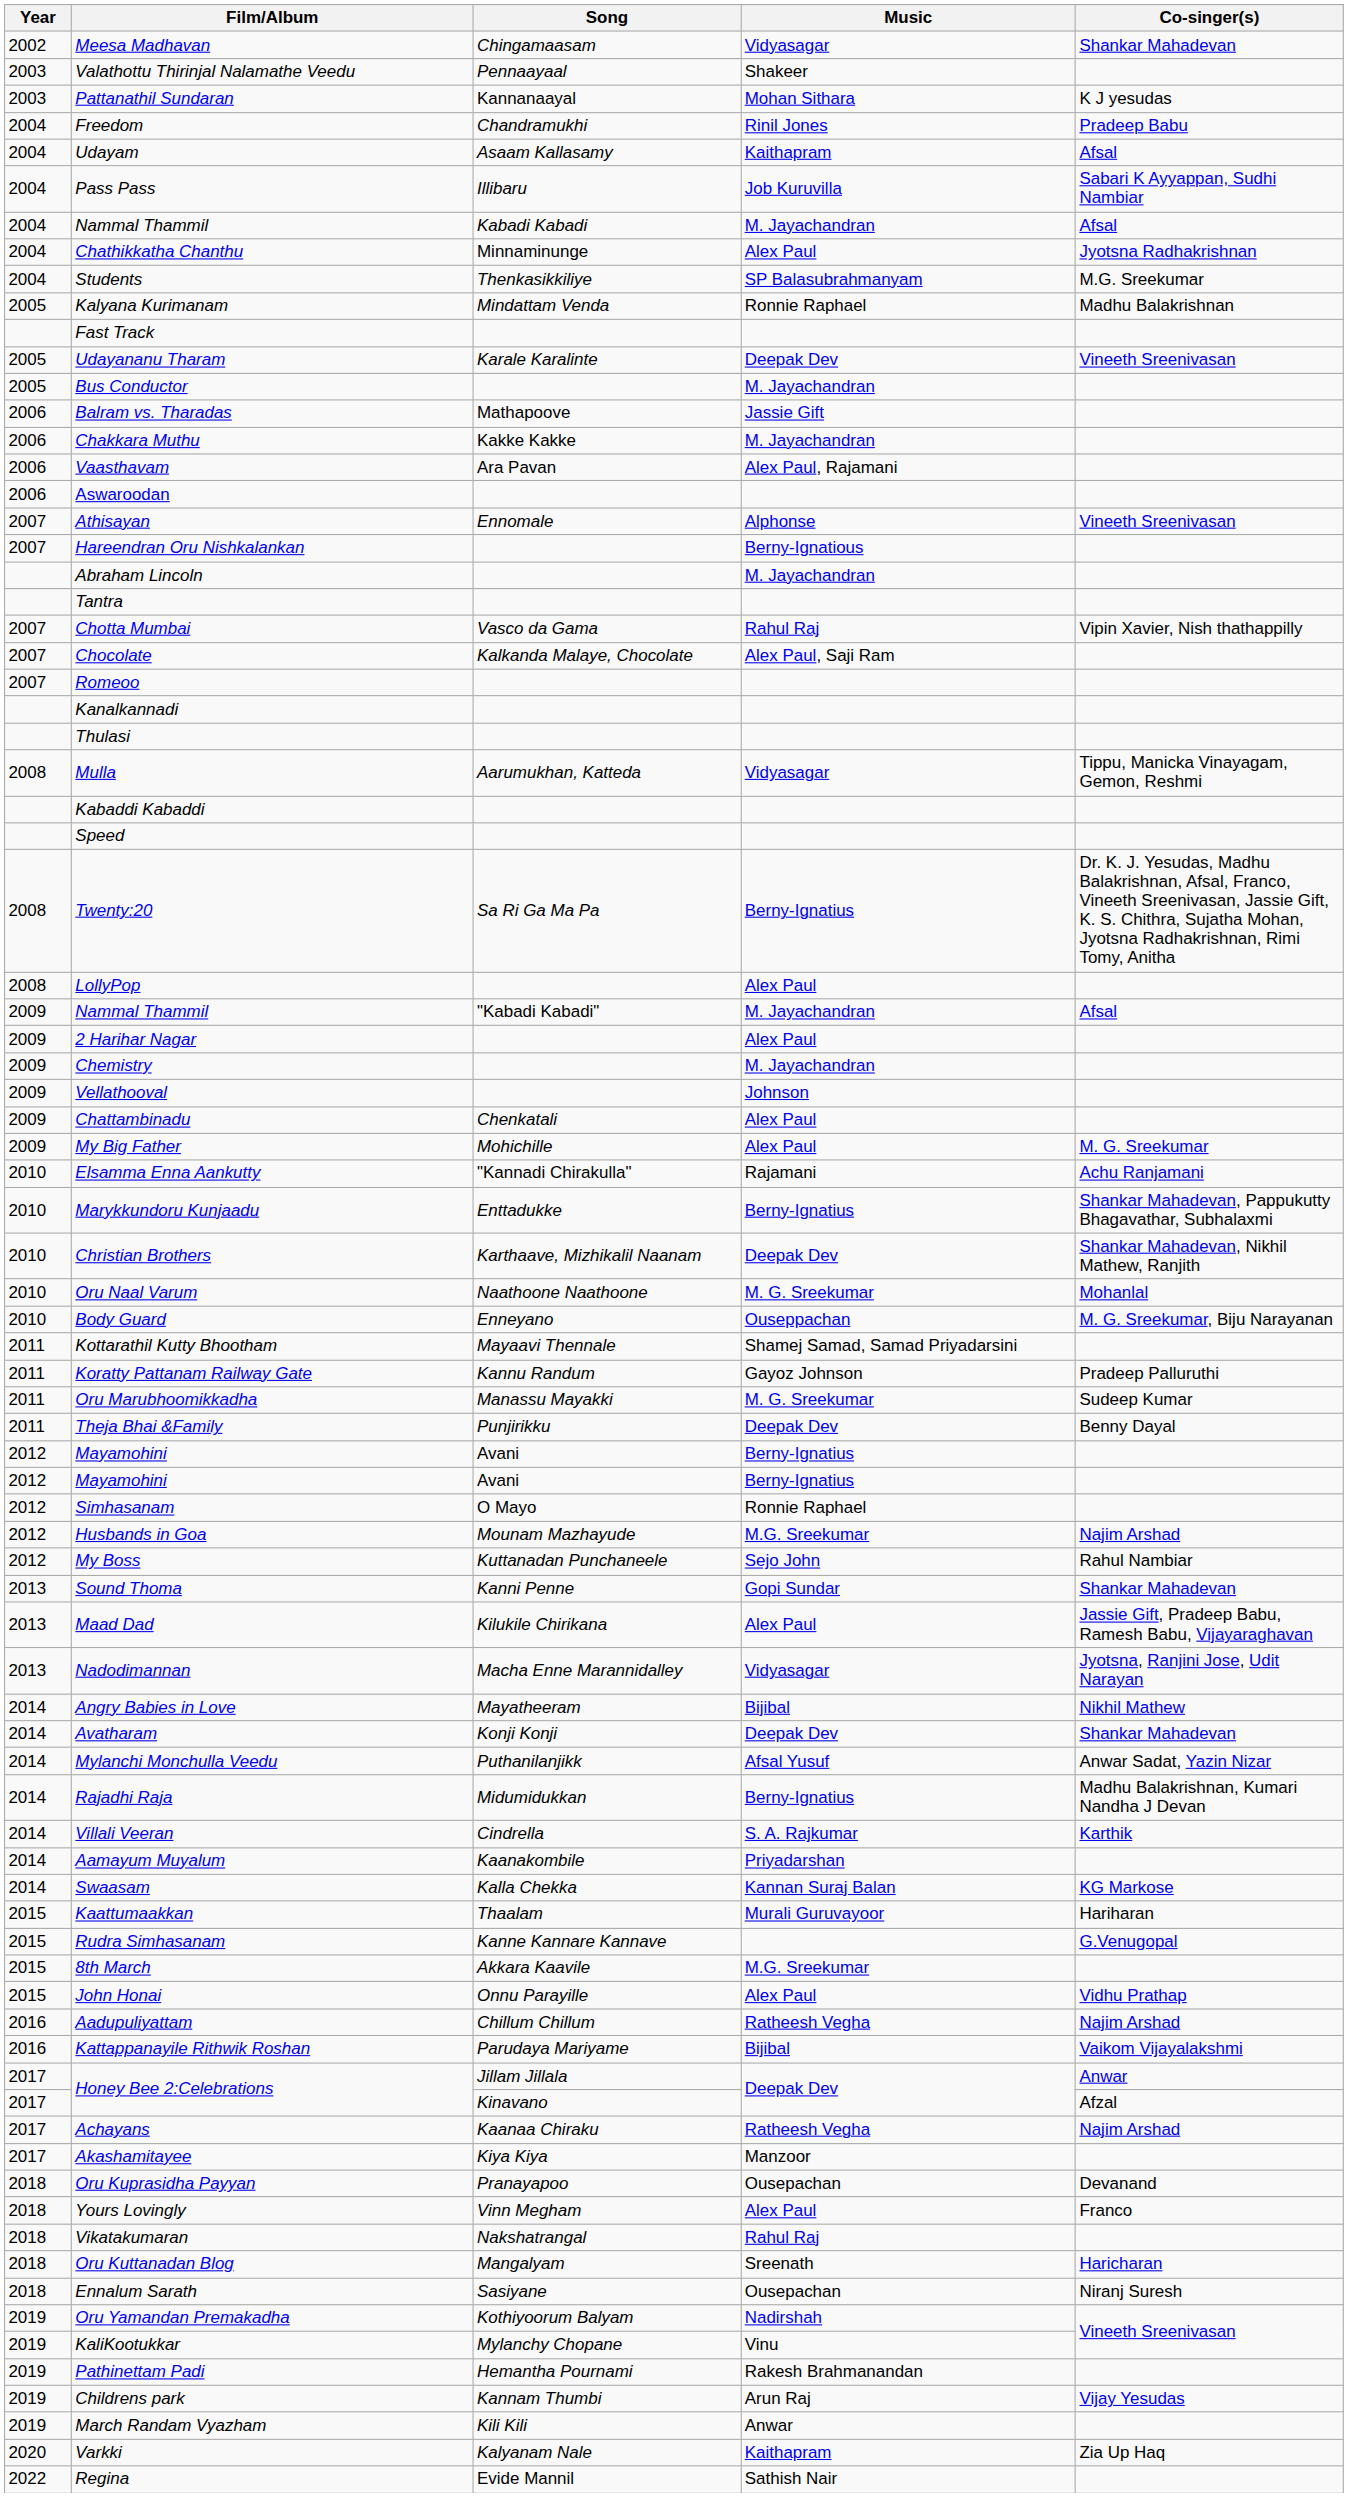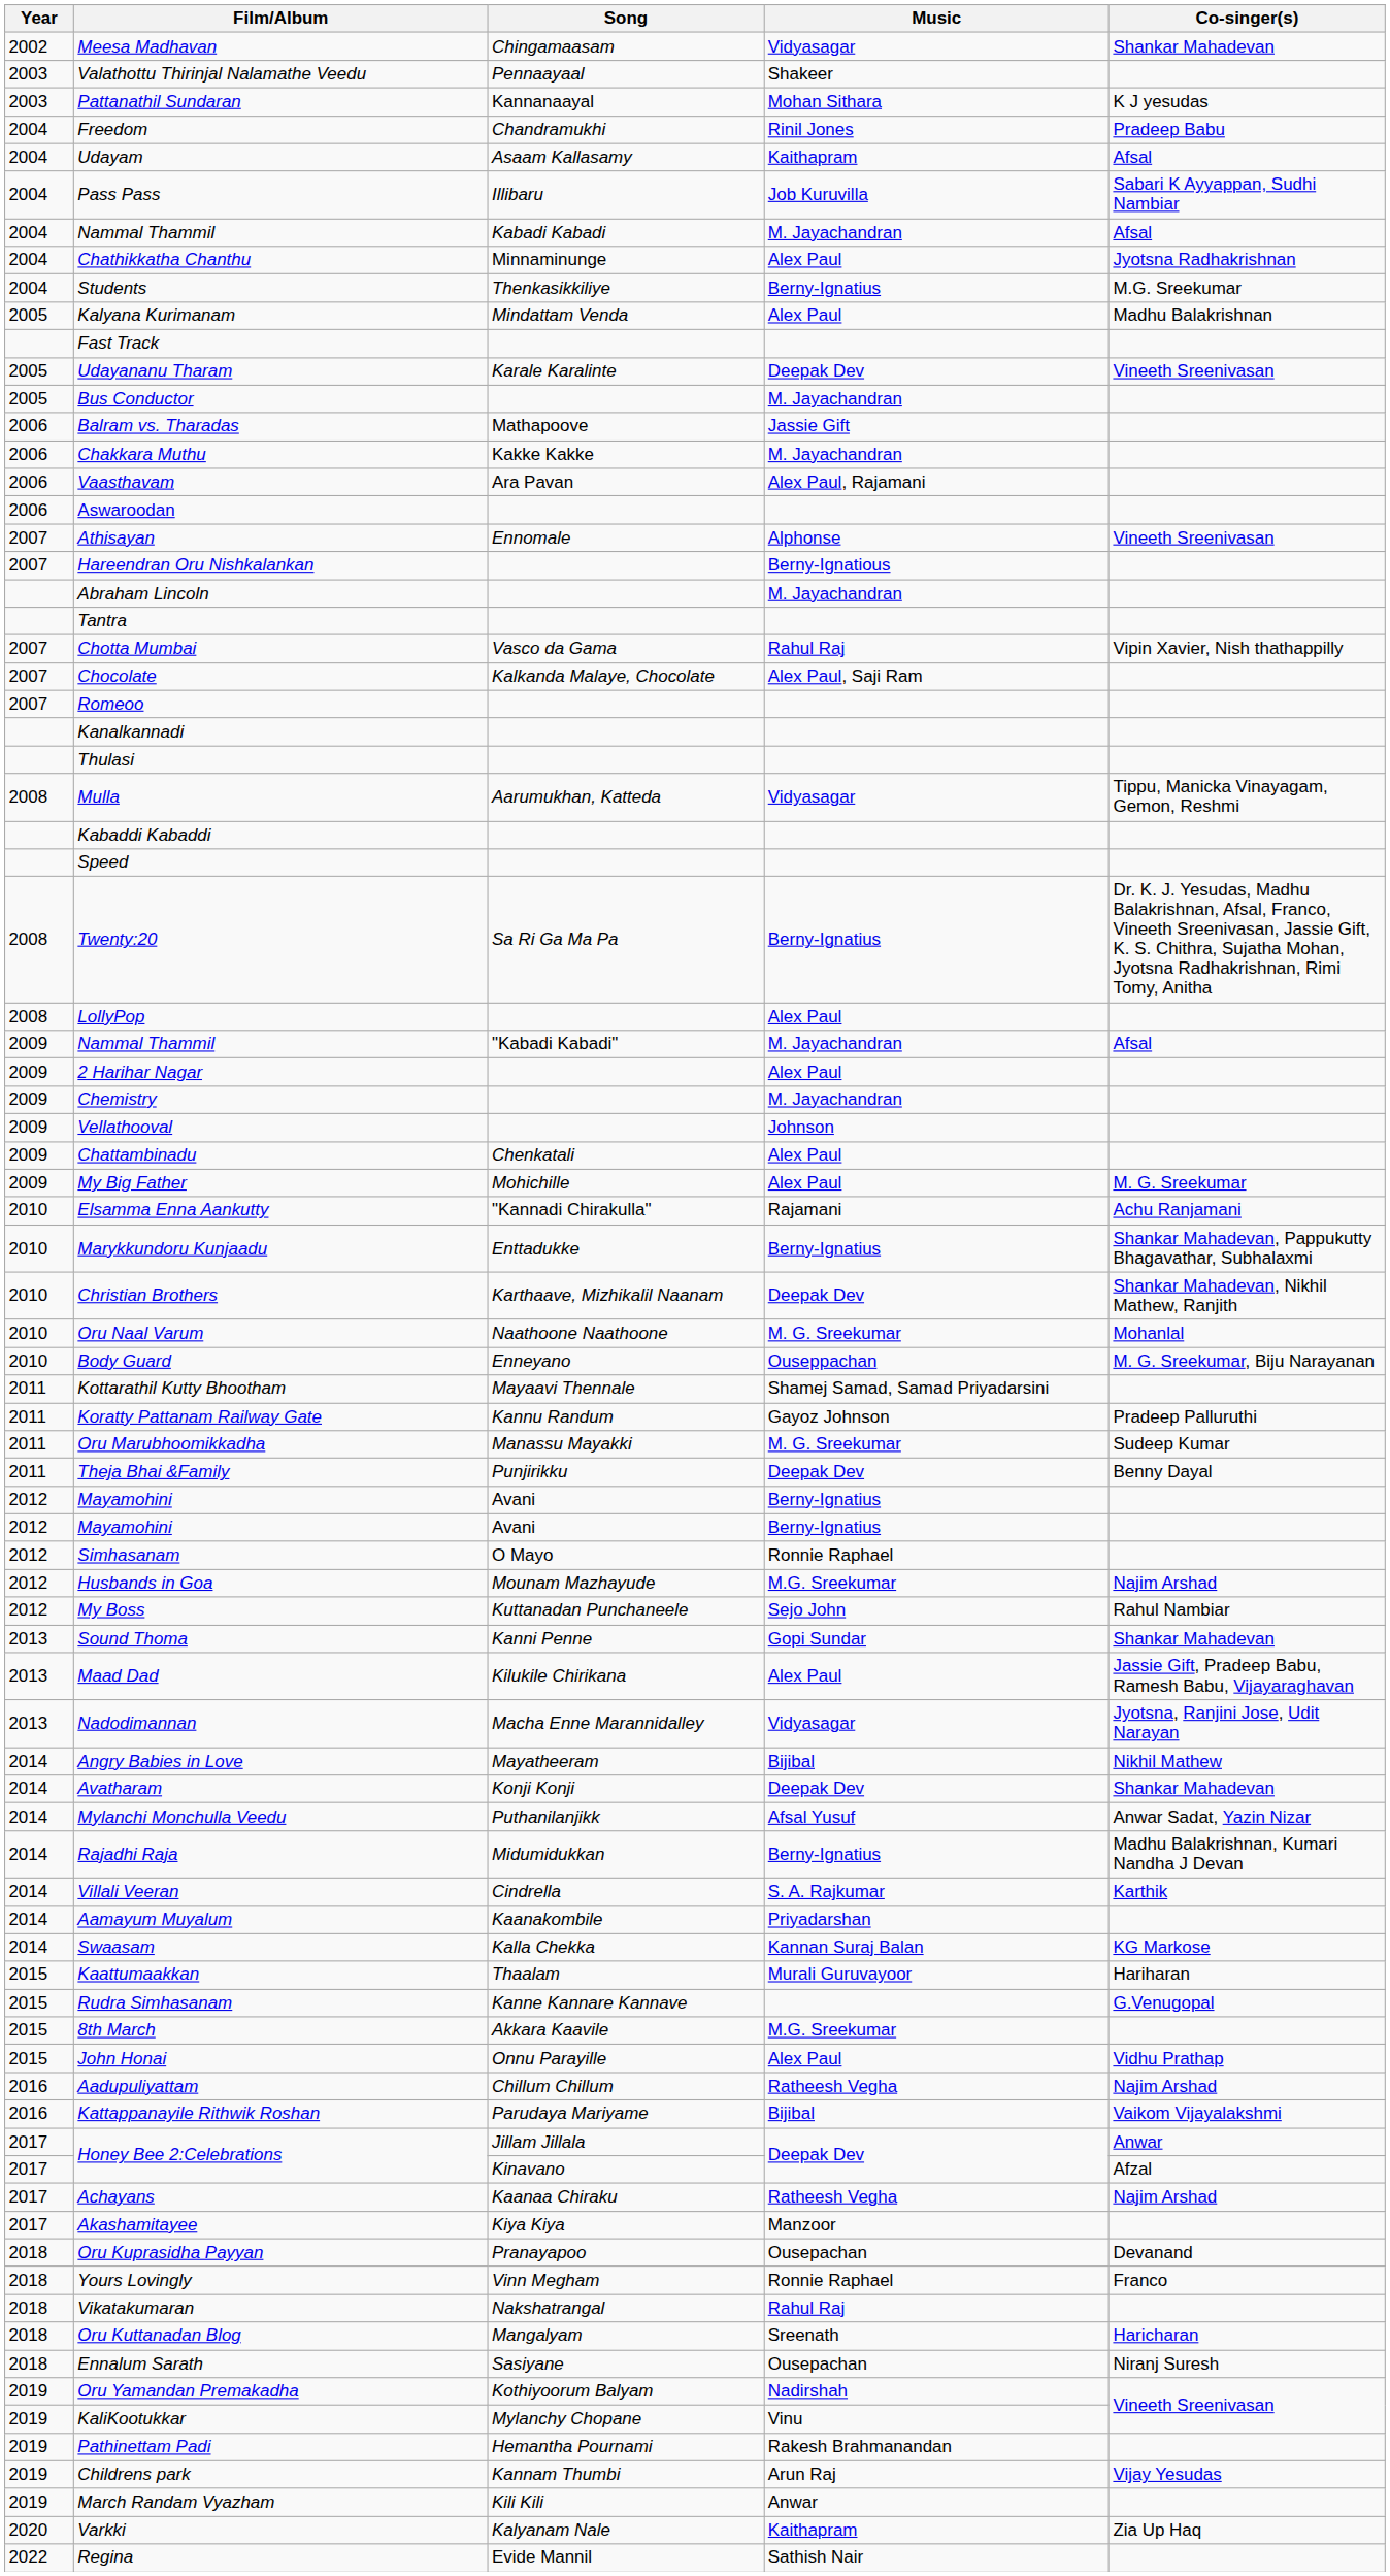Students | Music: SP Balasubrahmanyam -> Berny-Ignatius
Kalyana Kurimanam | Music: Ronnie Raphael -> Alex Paul
Yours Lovingly | Music: Alex Paul -> Ronnie Raphael
